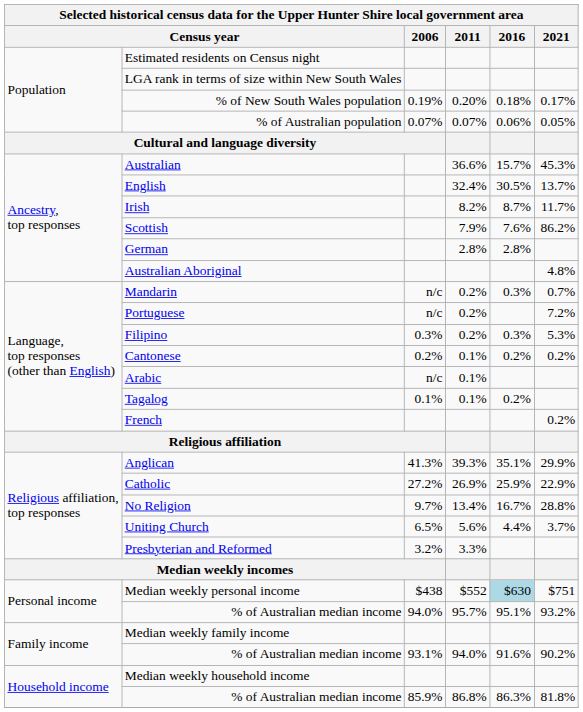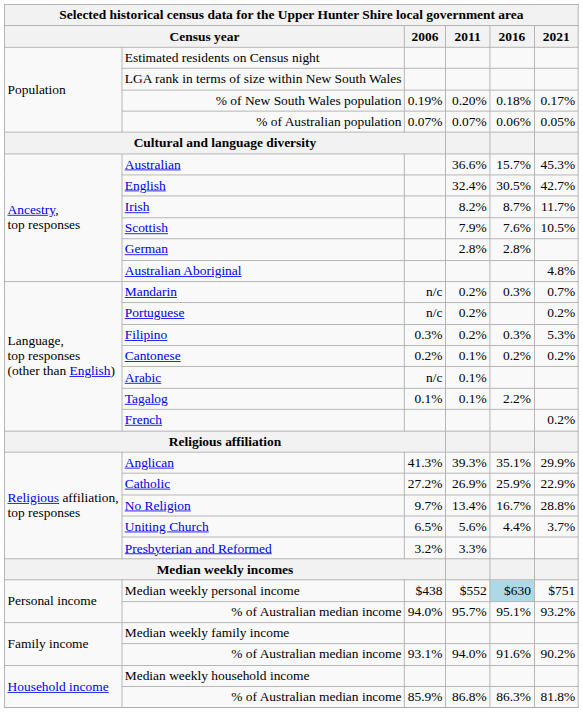English | 2021: 13.7% -> 42.7%
Scottish | 2021: 86.2% -> 10.5%
Portuguese | 2021: 7.2% -> 0.2%
Tagalog | 2016: 0.2% -> 2.2%
